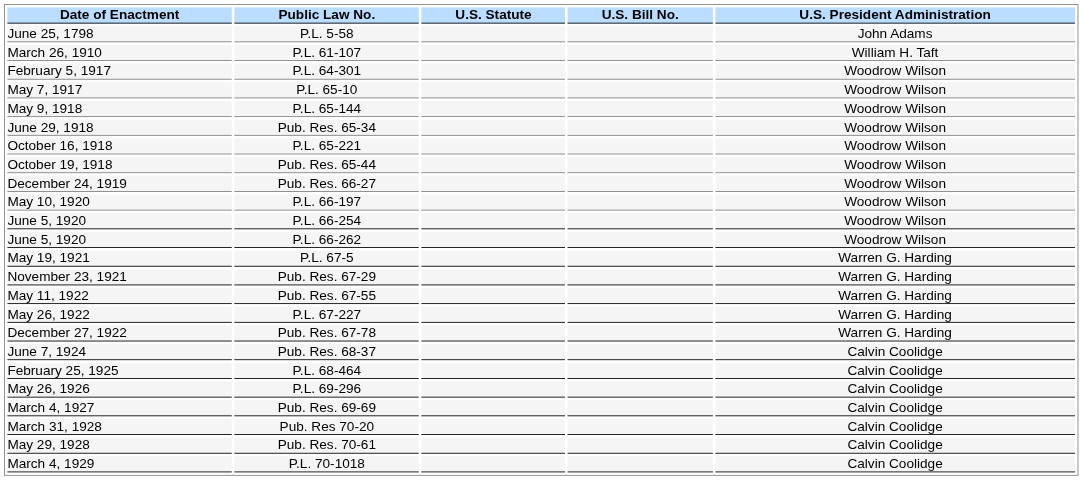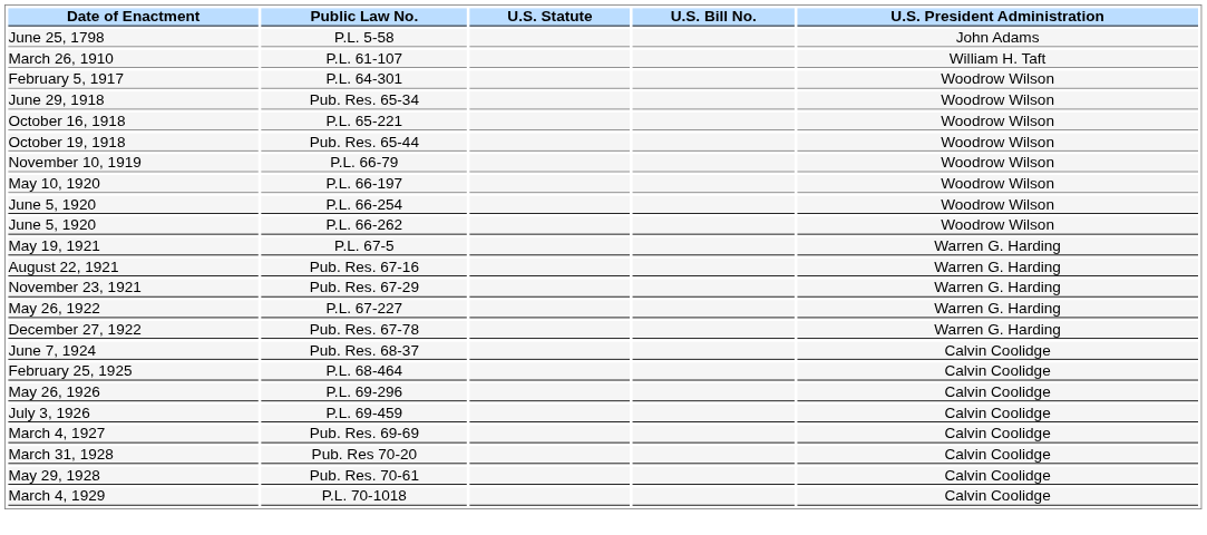- row: May 7, 1917 | P.L. 65-10 | Woodrow Wilson
- row: May 9, 1918 | P.L. 65-144 | Woodrow Wilson
+ row: November 10, 1919 | P.L. 66-79 | Woodrow Wilson
- row: December 24, 1919 | Pub. Res. 66-27 | Woodrow Wilson
+ row: August 22, 1921 | Pub. Res. 67-16 | Warren G. Harding
- row: May 11, 1922 | Pub. Res. 67-55 | Warren G. Harding
+ row: July 3, 1926 | P.L. 69-459 | Calvin Coolidge
